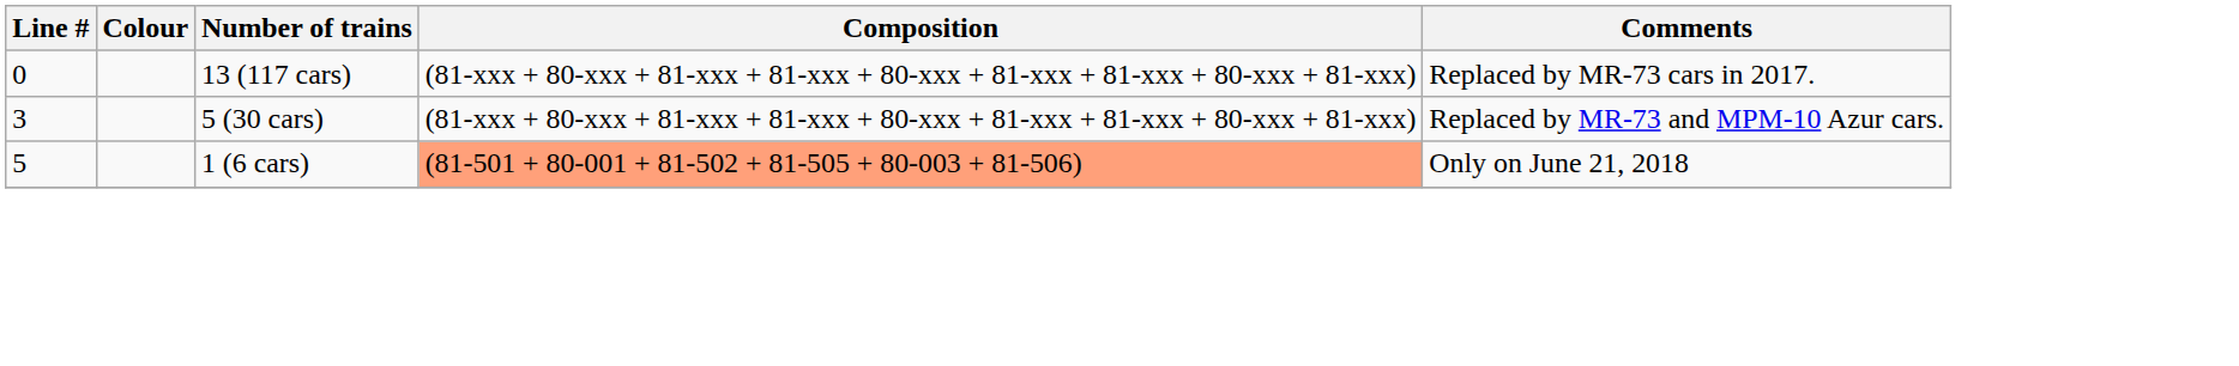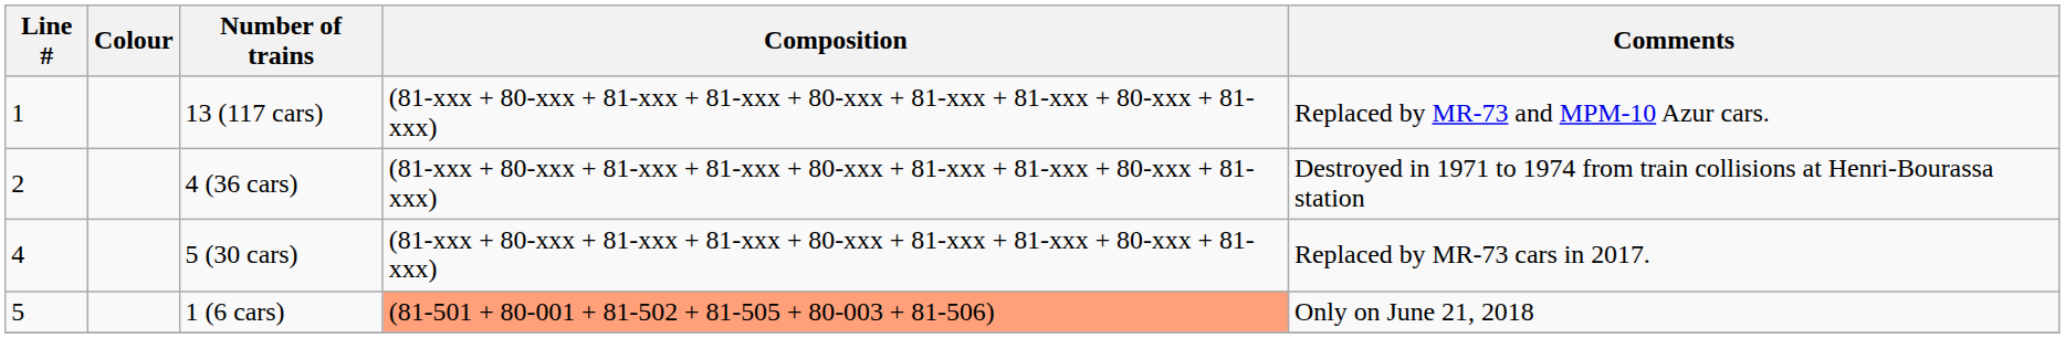13 (117 cars) | Line #: 0 -> 1
13 (117 cars) | Comments: Replaced by MR-73 cars in 2017. -> Replaced by MR-73 and MPM-10 Azur cars.
+ row: 2 | 4 (36 cars) | (81-xxx + 80-xxx + 81-xxx + 81-xxx + 80-xxx + 81-xxx + 81-xxx + 80-xxx + 81-xxx) | Destroyed in 1971 to 1974 from train collisions at Henri-Bourassa station
5 (30 cars) | Line #: 3 -> 4
5 (30 cars) | Comments: Replaced by MR-73 and MPM-10 Azur cars. -> Replaced by MR-73 cars in 2017.
